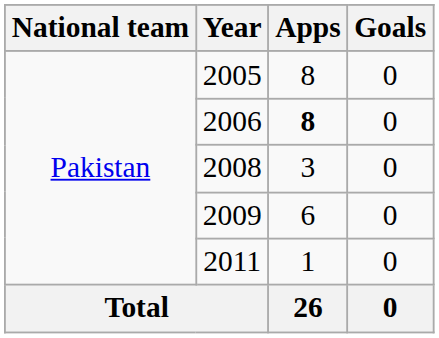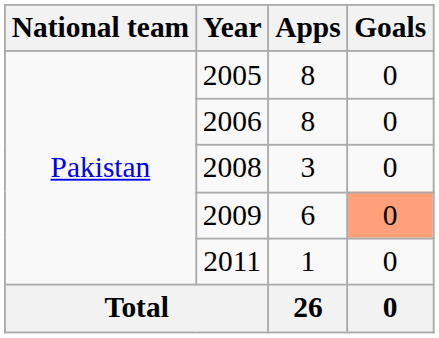2006 | Apps: bold -> normal
2009 | Goals: no background -> lightsalmon background
